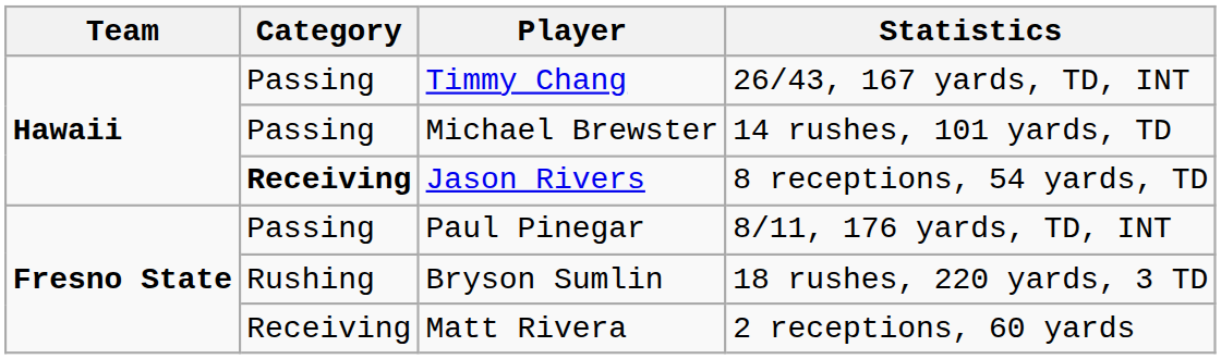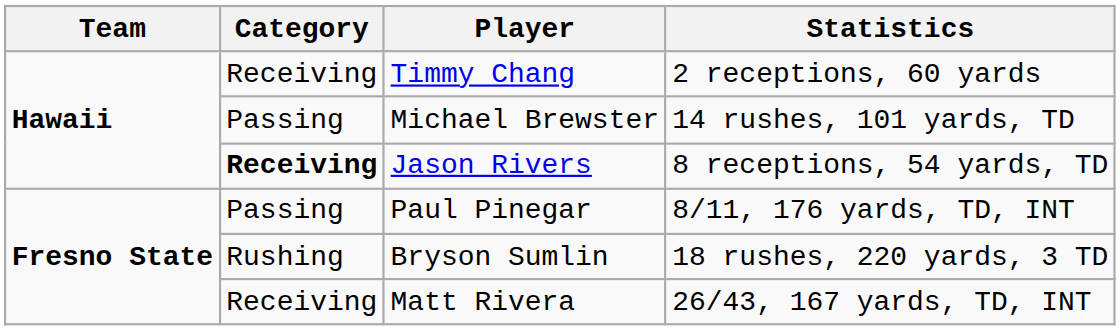Timmy Chang | Category: Passing -> Receiving
Timmy Chang | Statistics: 26/43, 167 yards, TD, INT -> 2 receptions, 60 yards
Matt Rivera | Statistics: 2 receptions, 60 yards -> 26/43, 167 yards, TD, INT
